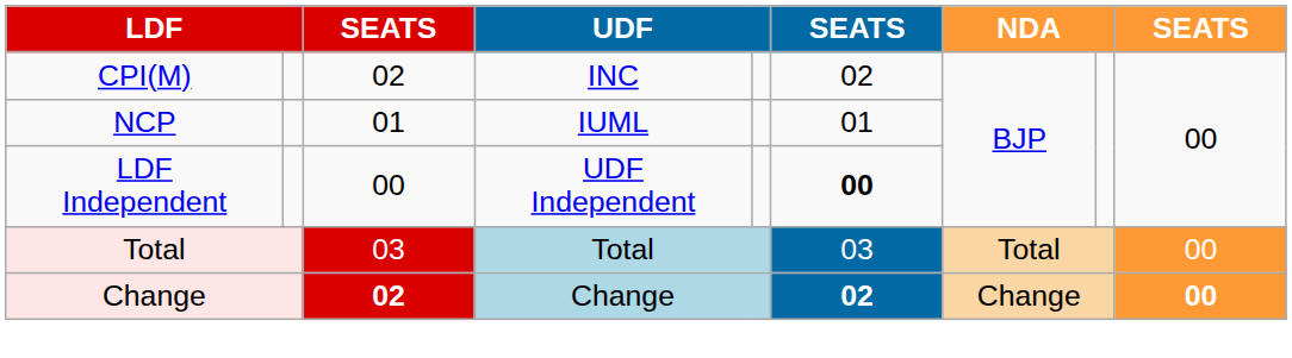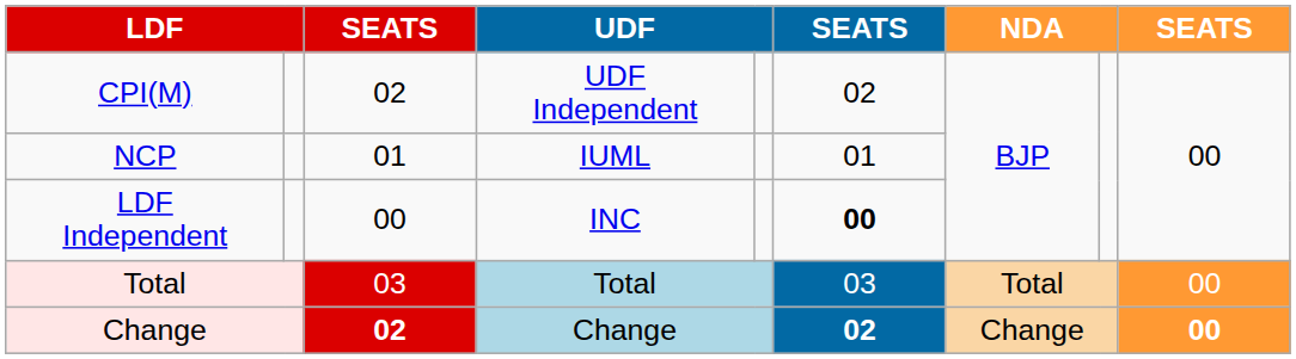CPI(M) | column 4: INC -> UDF Independent
LDF Independent | column 4: UDF Independent -> INC
